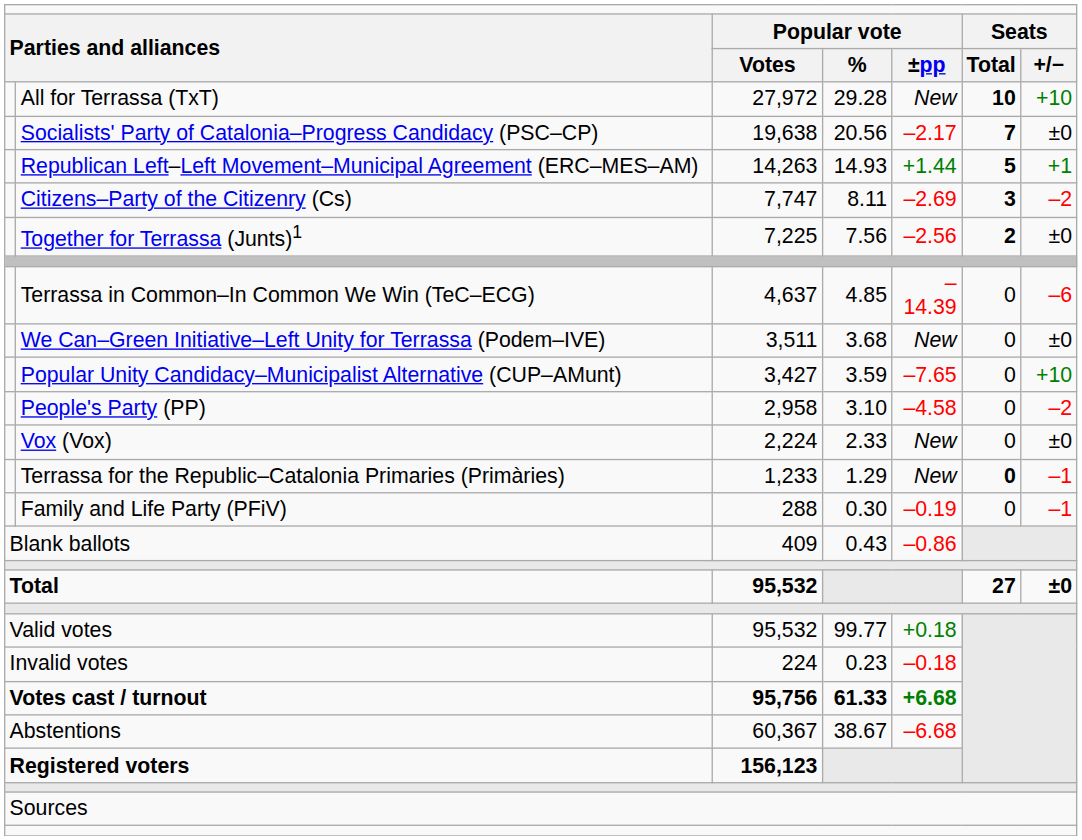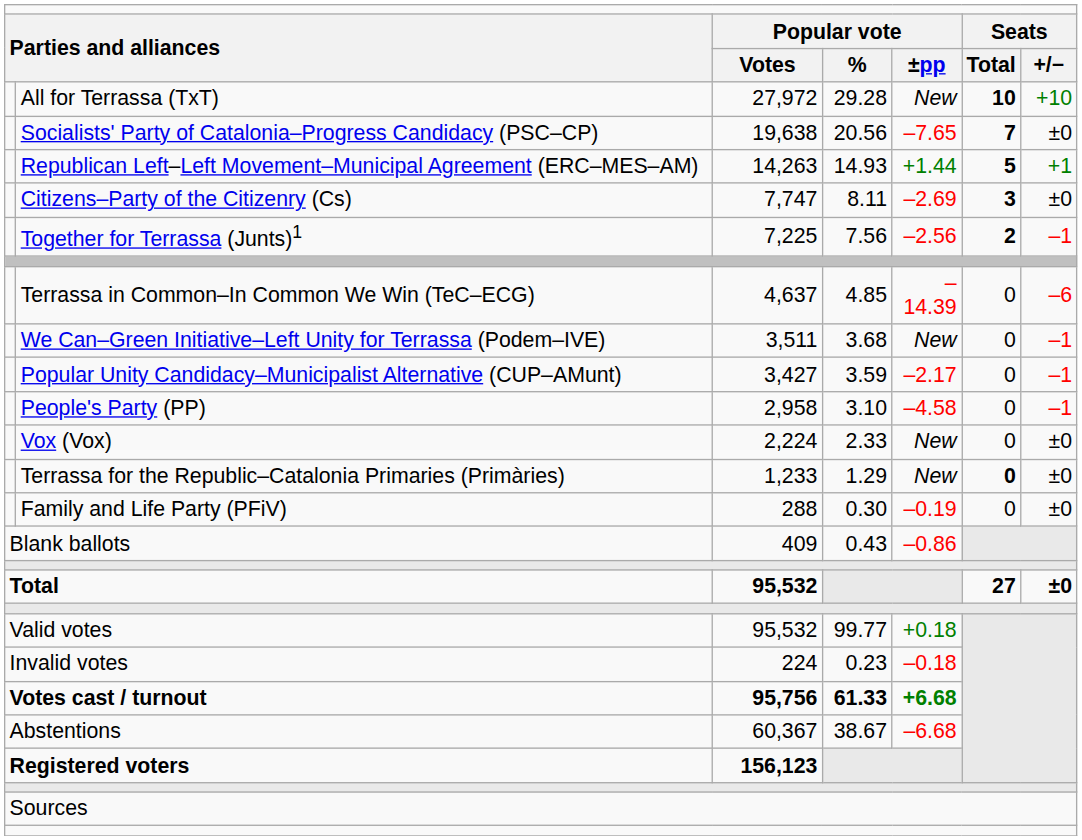Socialists' Party of Catalonia–Progress Candidacy (PSC–CP) | column 5: –2.17 -> –7.65
Citizens–Party of the Citizenry (Cs) | column 7: –2 -> ±0
Together for Terrassa (Junts)1 | column 7: ±0 -> –1
We Can–Green Initiative–Left Unity for Terrassa (Podem–IVE) | column 7: ±0 -> –1
Popular Unity Candidacy–Municipalist Alternative (CUP–AMunt) | column 5: –7.65 -> –2.17
Popular Unity Candidacy–Municipalist Alternative (CUP–AMunt) | column 7: +10 -> –1
People's Party (PP) | column 7: –2 -> –1
Terrassa for the Republic–Catalonia Primaries (Primàries) | column 7: –1 -> ±0
Family and Life Party (PFiV) | column 7: –1 -> ±0
